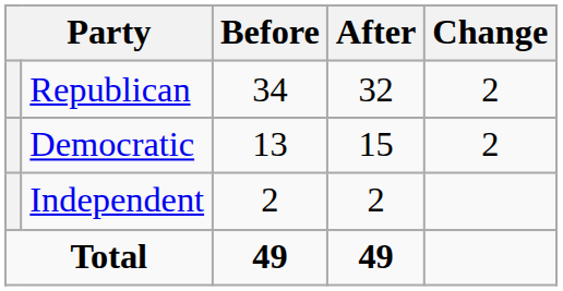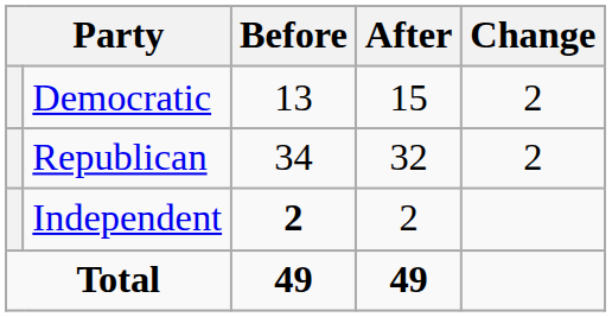rows swapped: Republican <-> Democratic
Independent | Before: normal -> bold
